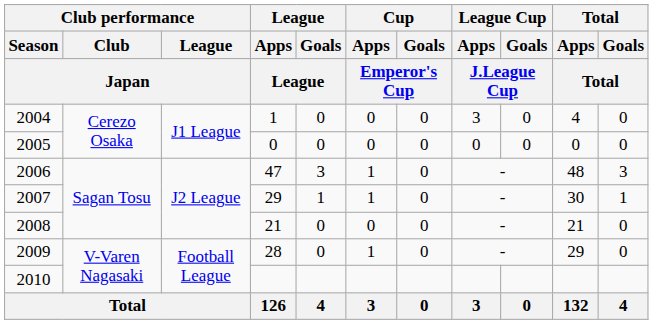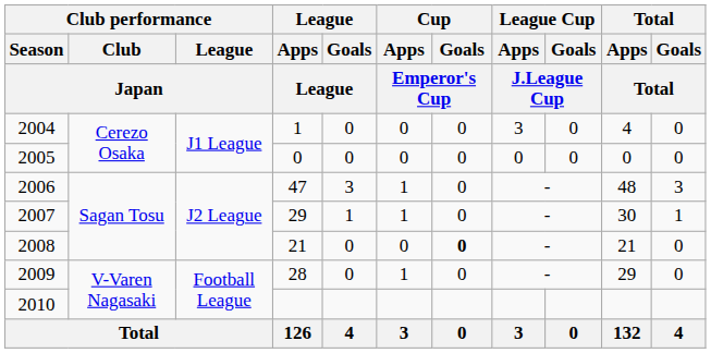2008 | Cup / Goals / Emperor's Cup: normal -> bold
